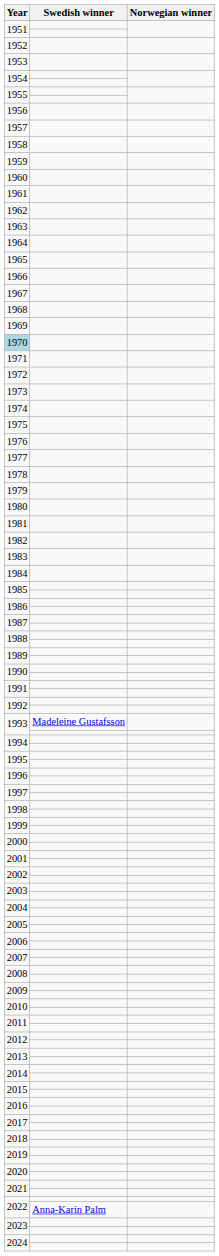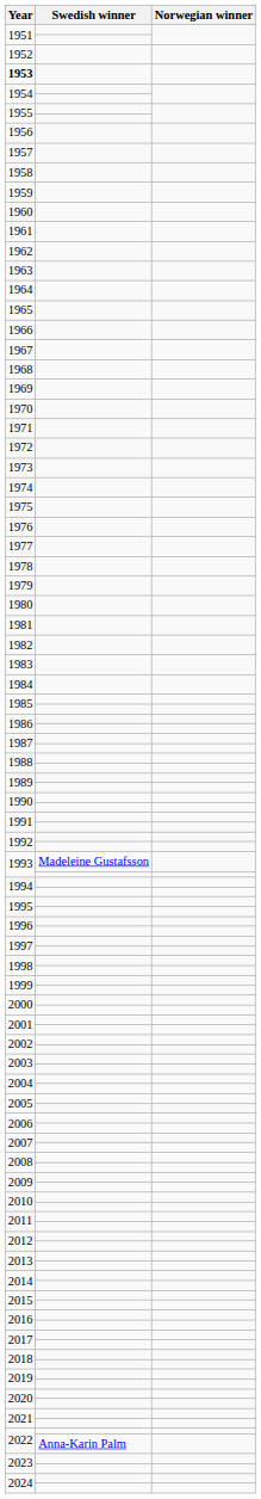1953 | Year: normal -> bold
1970 | Year: lightblue background -> no background
